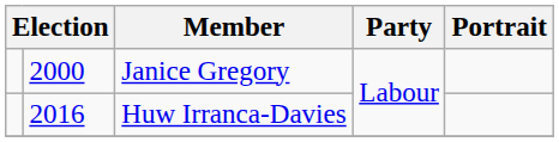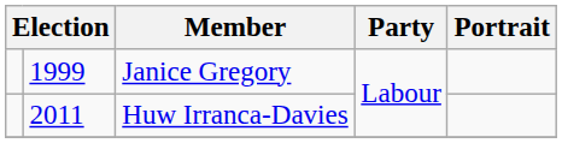Janice Gregory | column 2: 2000 -> 1999
Huw Irranca-Davies | column 2: 2016 -> 2011
